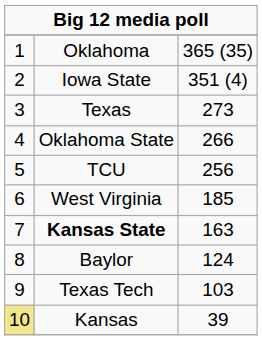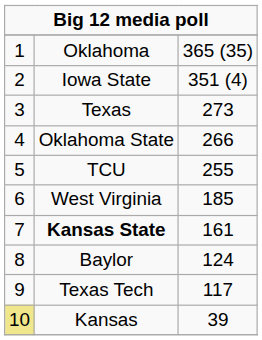TCU | column 3: 256 -> 255
Kansas State | column 3: 163 -> 161
Texas Tech | column 3: 103 -> 117
